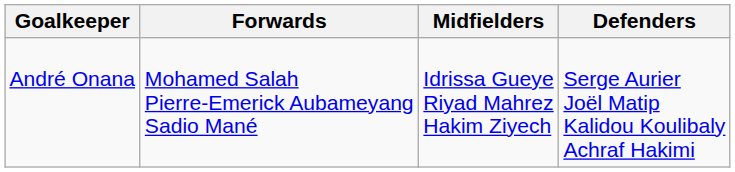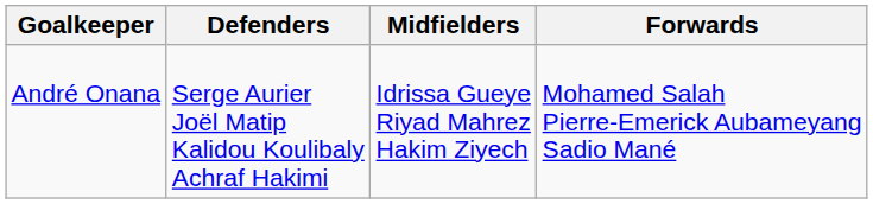columns swapped: Defenders <-> Forwards
